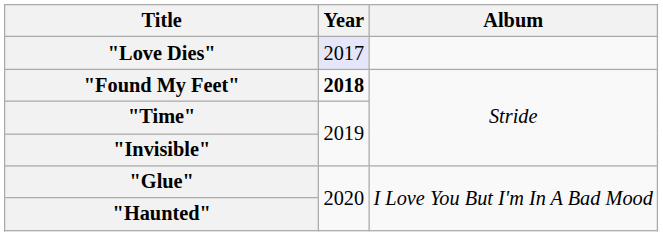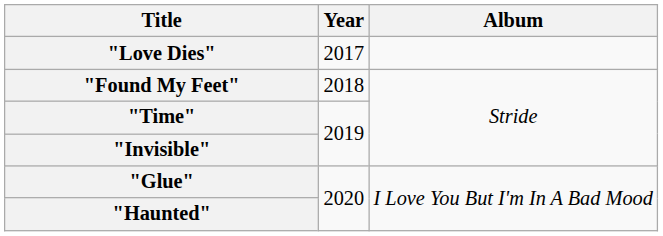"Love Dies" | Year: lavender background -> no background
"Found My Feet" | Year: bold -> normal
